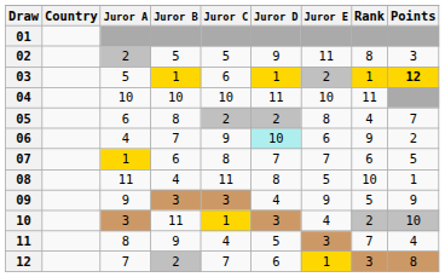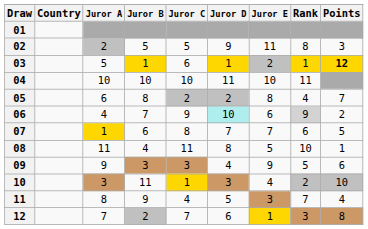06 | Rank: no background -> lightgrey background
09 | Points: 9 -> 6
